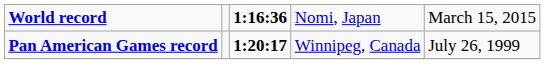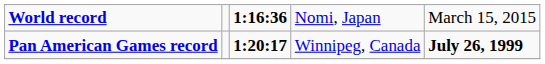Pan American Games record | column 5: normal -> bold
